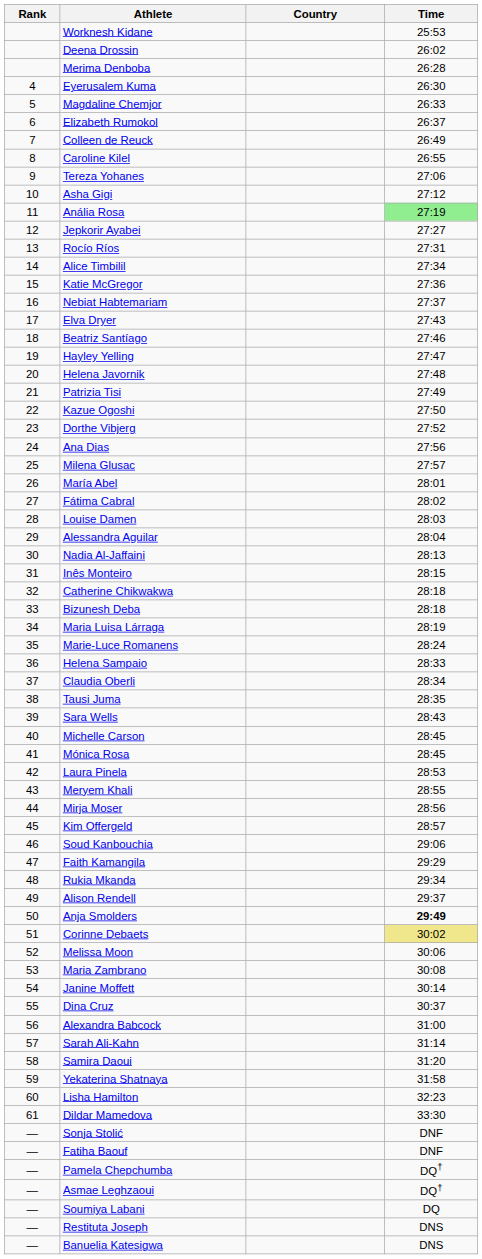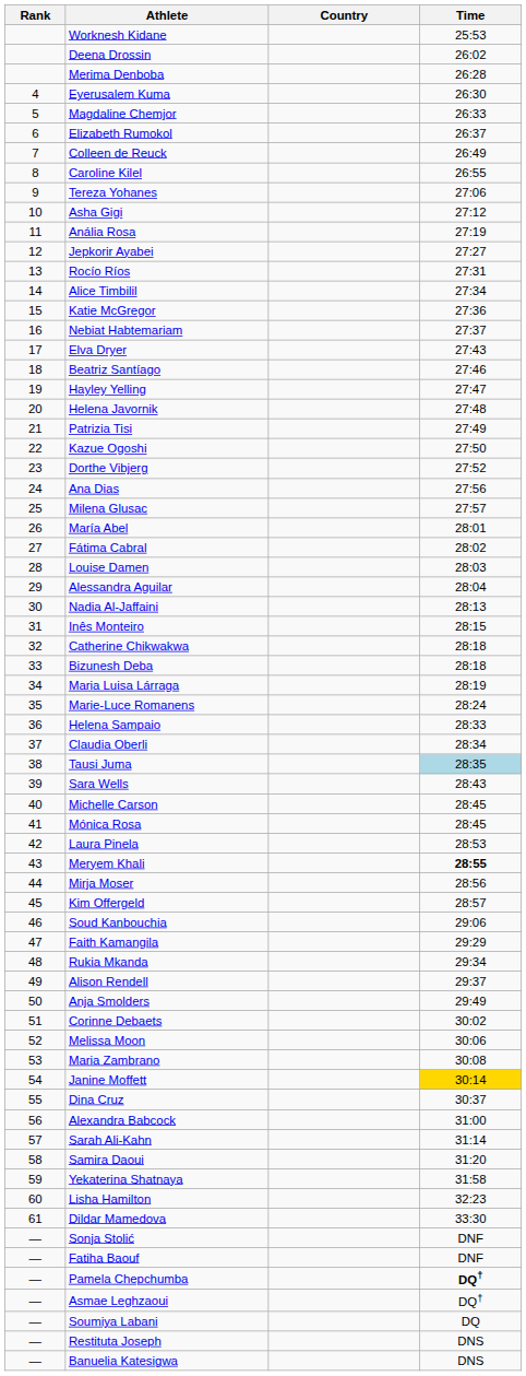Anália Rosa | Time: lightgreen background -> no background
Tausi Juma | Time: no background -> lightblue background
Meryem Khali | Time: normal -> bold
Anja Smolders | Time: bold -> normal
Corinne Debaets | Time: khaki background -> no background
Janine Moffett | Time: no background -> gold background
Pamela Chepchumba | Time: normal -> bold
